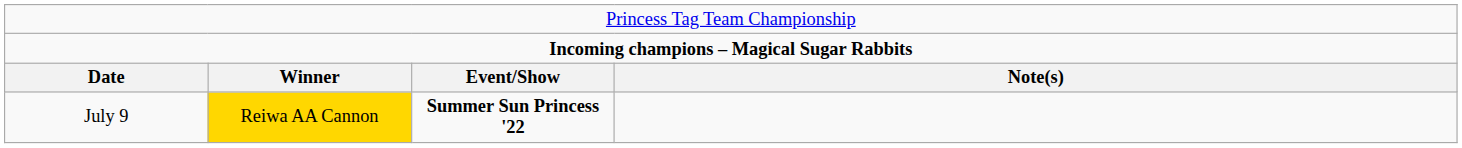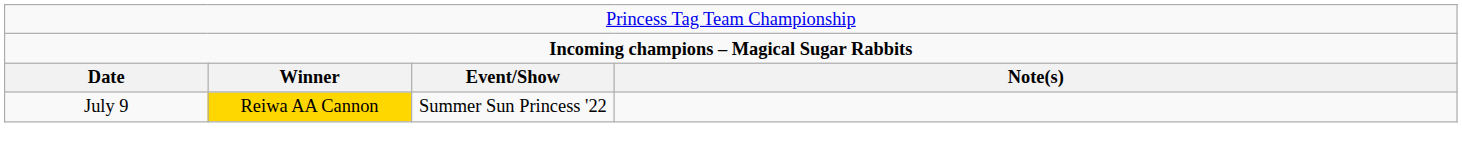July 9 | column 3: bold -> normal
